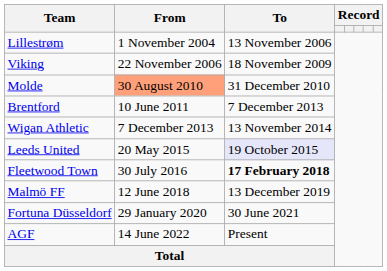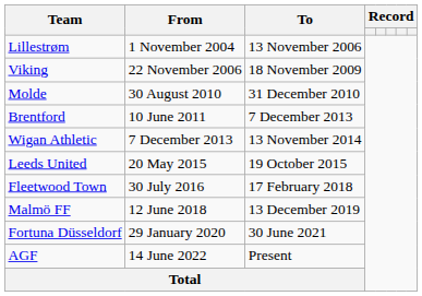Molde | From: lightsalmon background -> no background
Leeds United | To: lavender background -> no background
Fleetwood Town | To: bold -> normal
